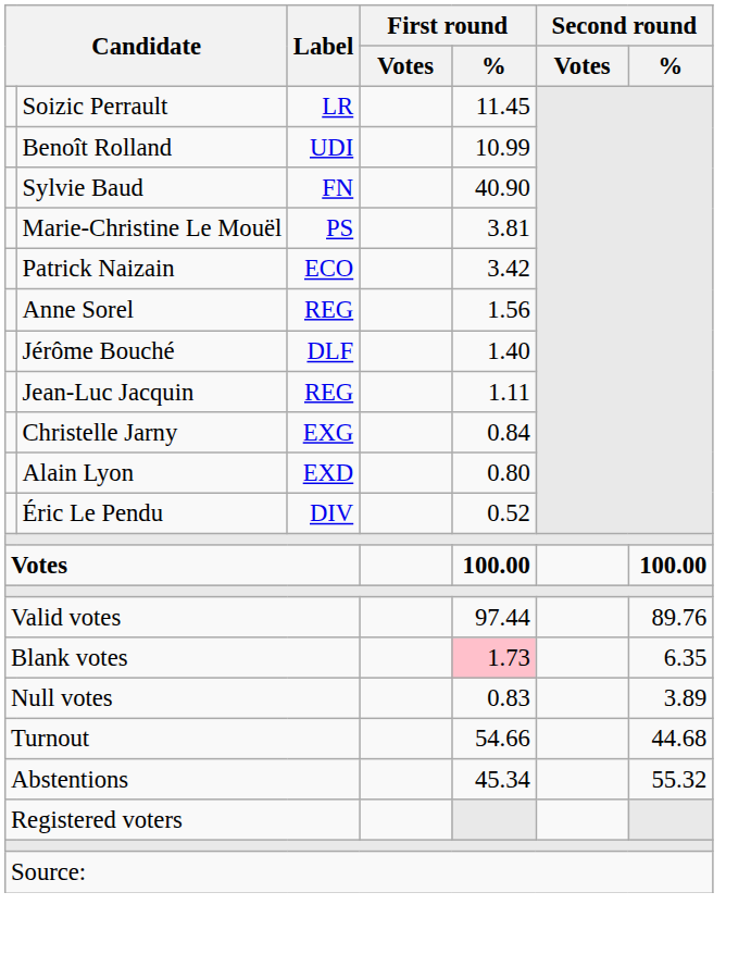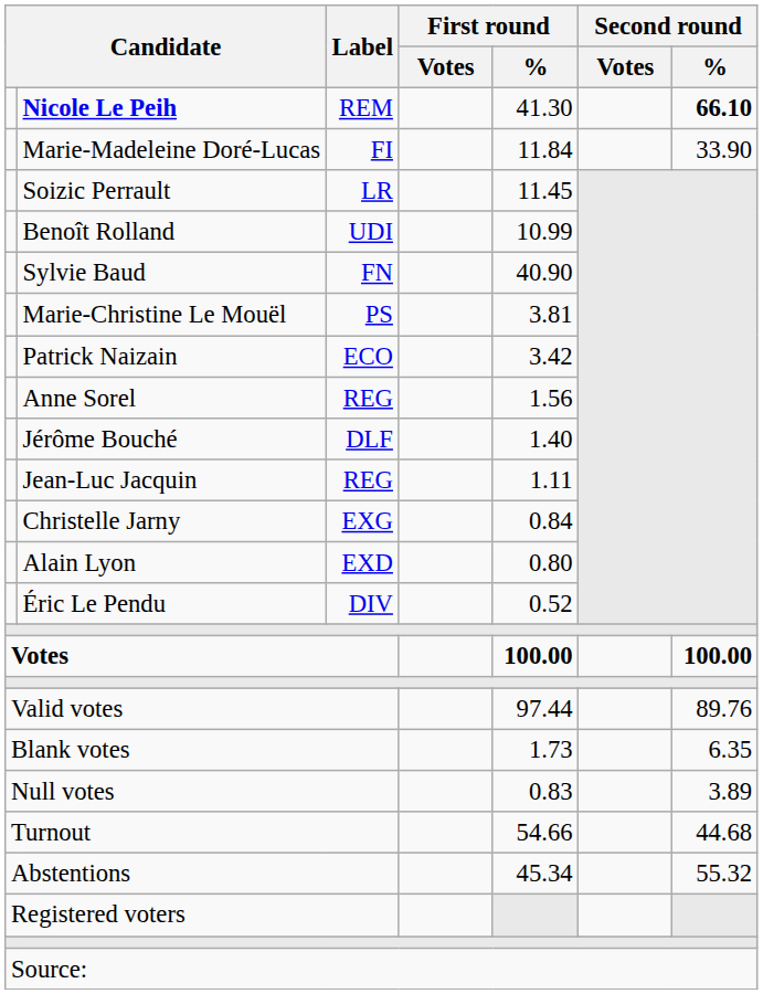+ row: Nicole Le Peih | REM | 41.30 | 66.10
+ row: Marie-Madeleine Doré-Lucas | FI | 11.84 | 33.90
Blank votes | First round / %: pink background -> no background
